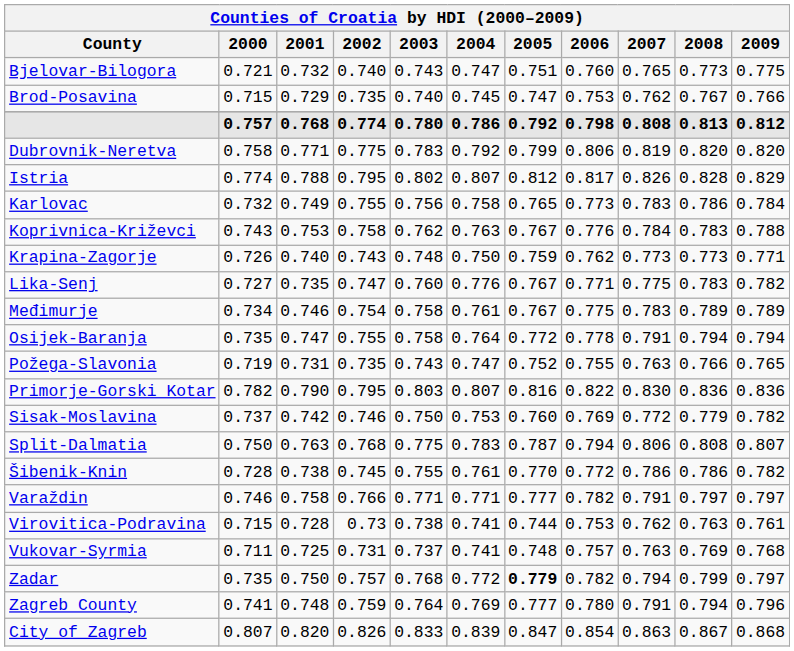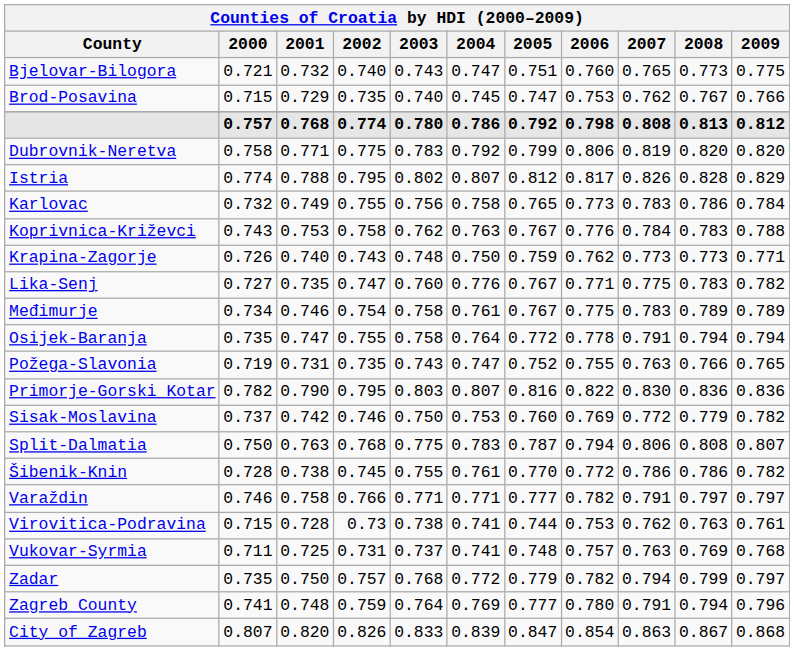Zadar | 2005: bold -> normal
